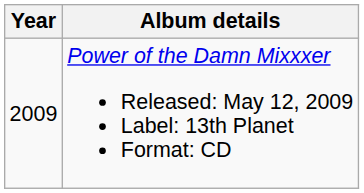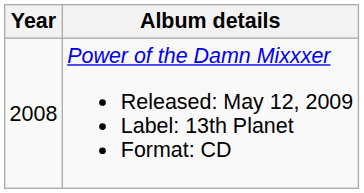row 2 | Year: 2009 -> 2008
